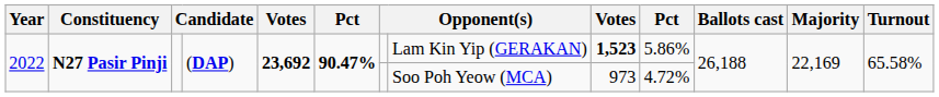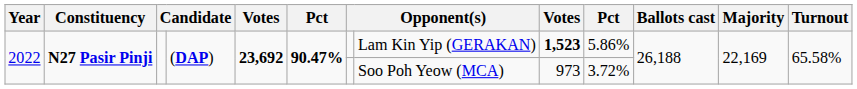row 3 | column 10: 4.72% -> 3.72%
